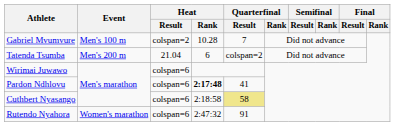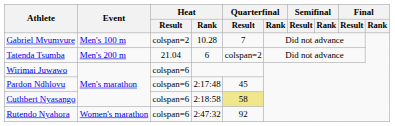Pardon Ndhlovu | Heat / Rank: bold -> normal
Pardon Ndhlovu | Quarterfinal / Result: 41 -> 45
Rutendo Nyahora | Quarterfinal / Result: 91 -> 92
